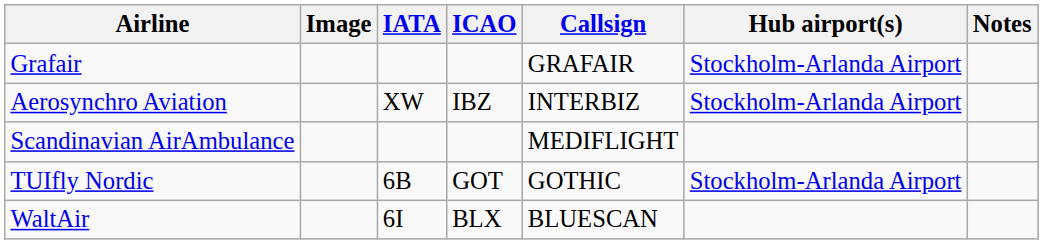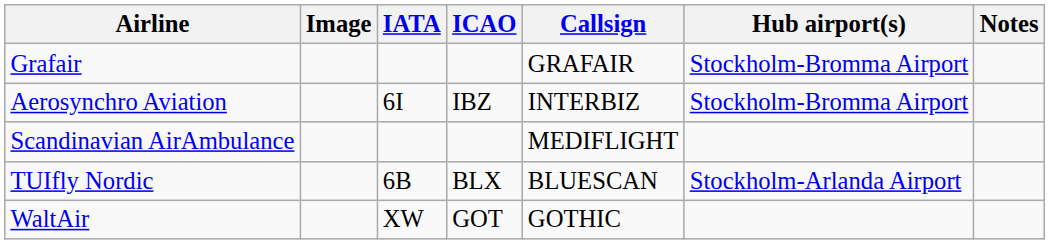Grafair | Hub airport(s): Stockholm-Arlanda Airport -> Stockholm-Bromma Airport
Aerosynchro Aviation | IATA: XW -> 6I
Aerosynchro Aviation | Hub airport(s): Stockholm-Arlanda Airport -> Stockholm-Bromma Airport
TUIfly Nordic | ICAO: GOT -> BLX
TUIfly Nordic | Callsign: GOTHIC -> BLUESCAN
WaltAir | IATA: 6I -> XW
WaltAir | ICAO: BLX -> GOT
WaltAir | Callsign: BLUESCAN -> GOTHIC
